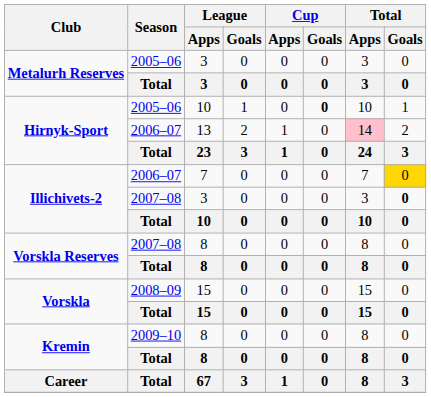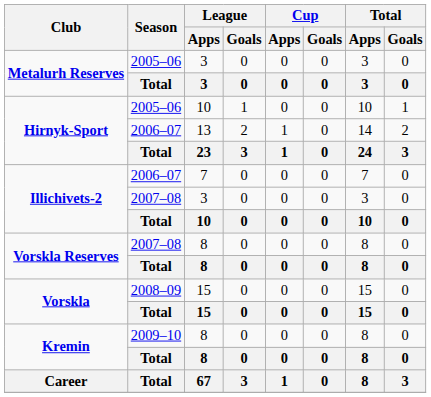Hirnyk-Sport / 10 | Cup / Goals: bold -> normal
Hirnyk-Sport / 13 | Total / Apps: pink background -> no background
Illichivets-2 / 7 | Total / Goals: gold background -> no background
Illichivets-2 / 3 | Total / Goals: bold -> normal
